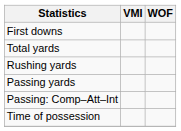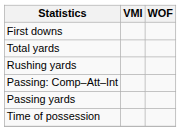rows swapped: Passing yards <-> Passing: Comp–Att–Int
